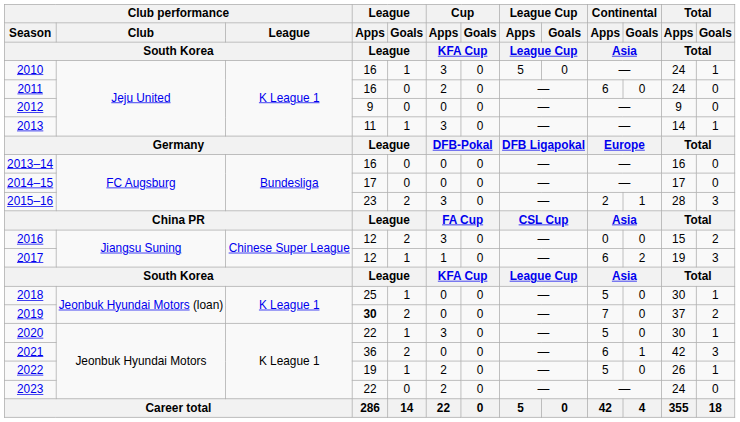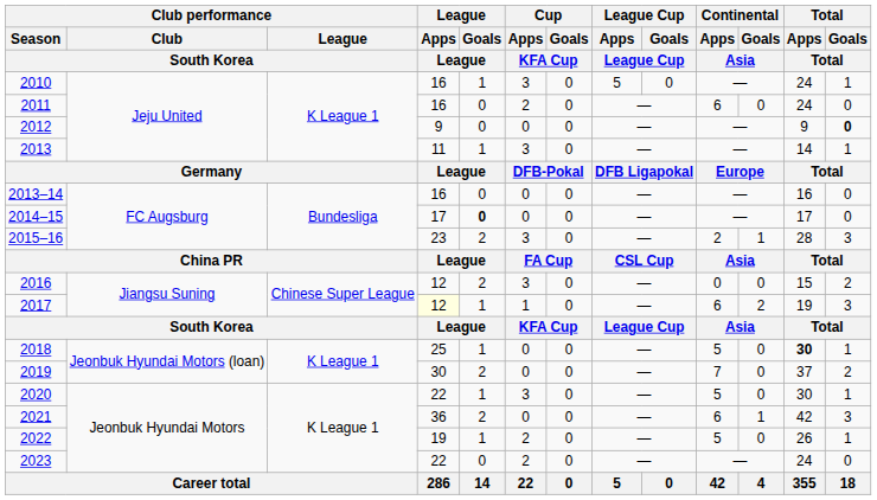2012 | Total / Goals / Total: normal -> bold
2014–15 | League / Goals / League: normal -> bold
2017 | League / Apps / League: no background -> lightyellow background
2018 | Total / Apps / Total: normal -> bold
2019 | League / Apps / League: bold -> normal
